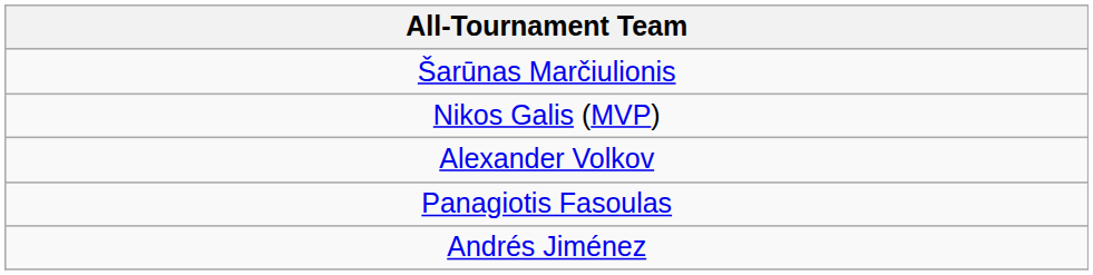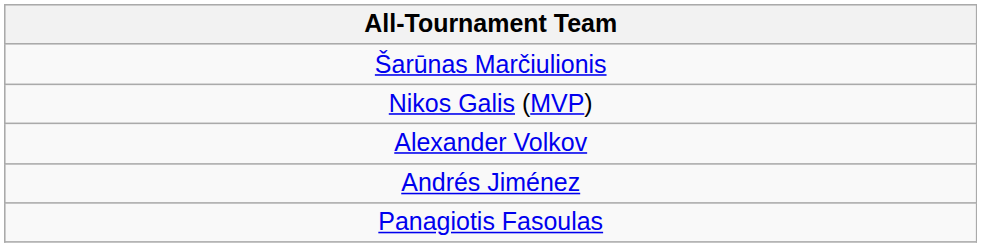row 5 | column 1: Panagiotis Fasoulas -> Andrés Jiménez
row 6 | column 1: Andrés Jiménez -> Panagiotis Fasoulas
